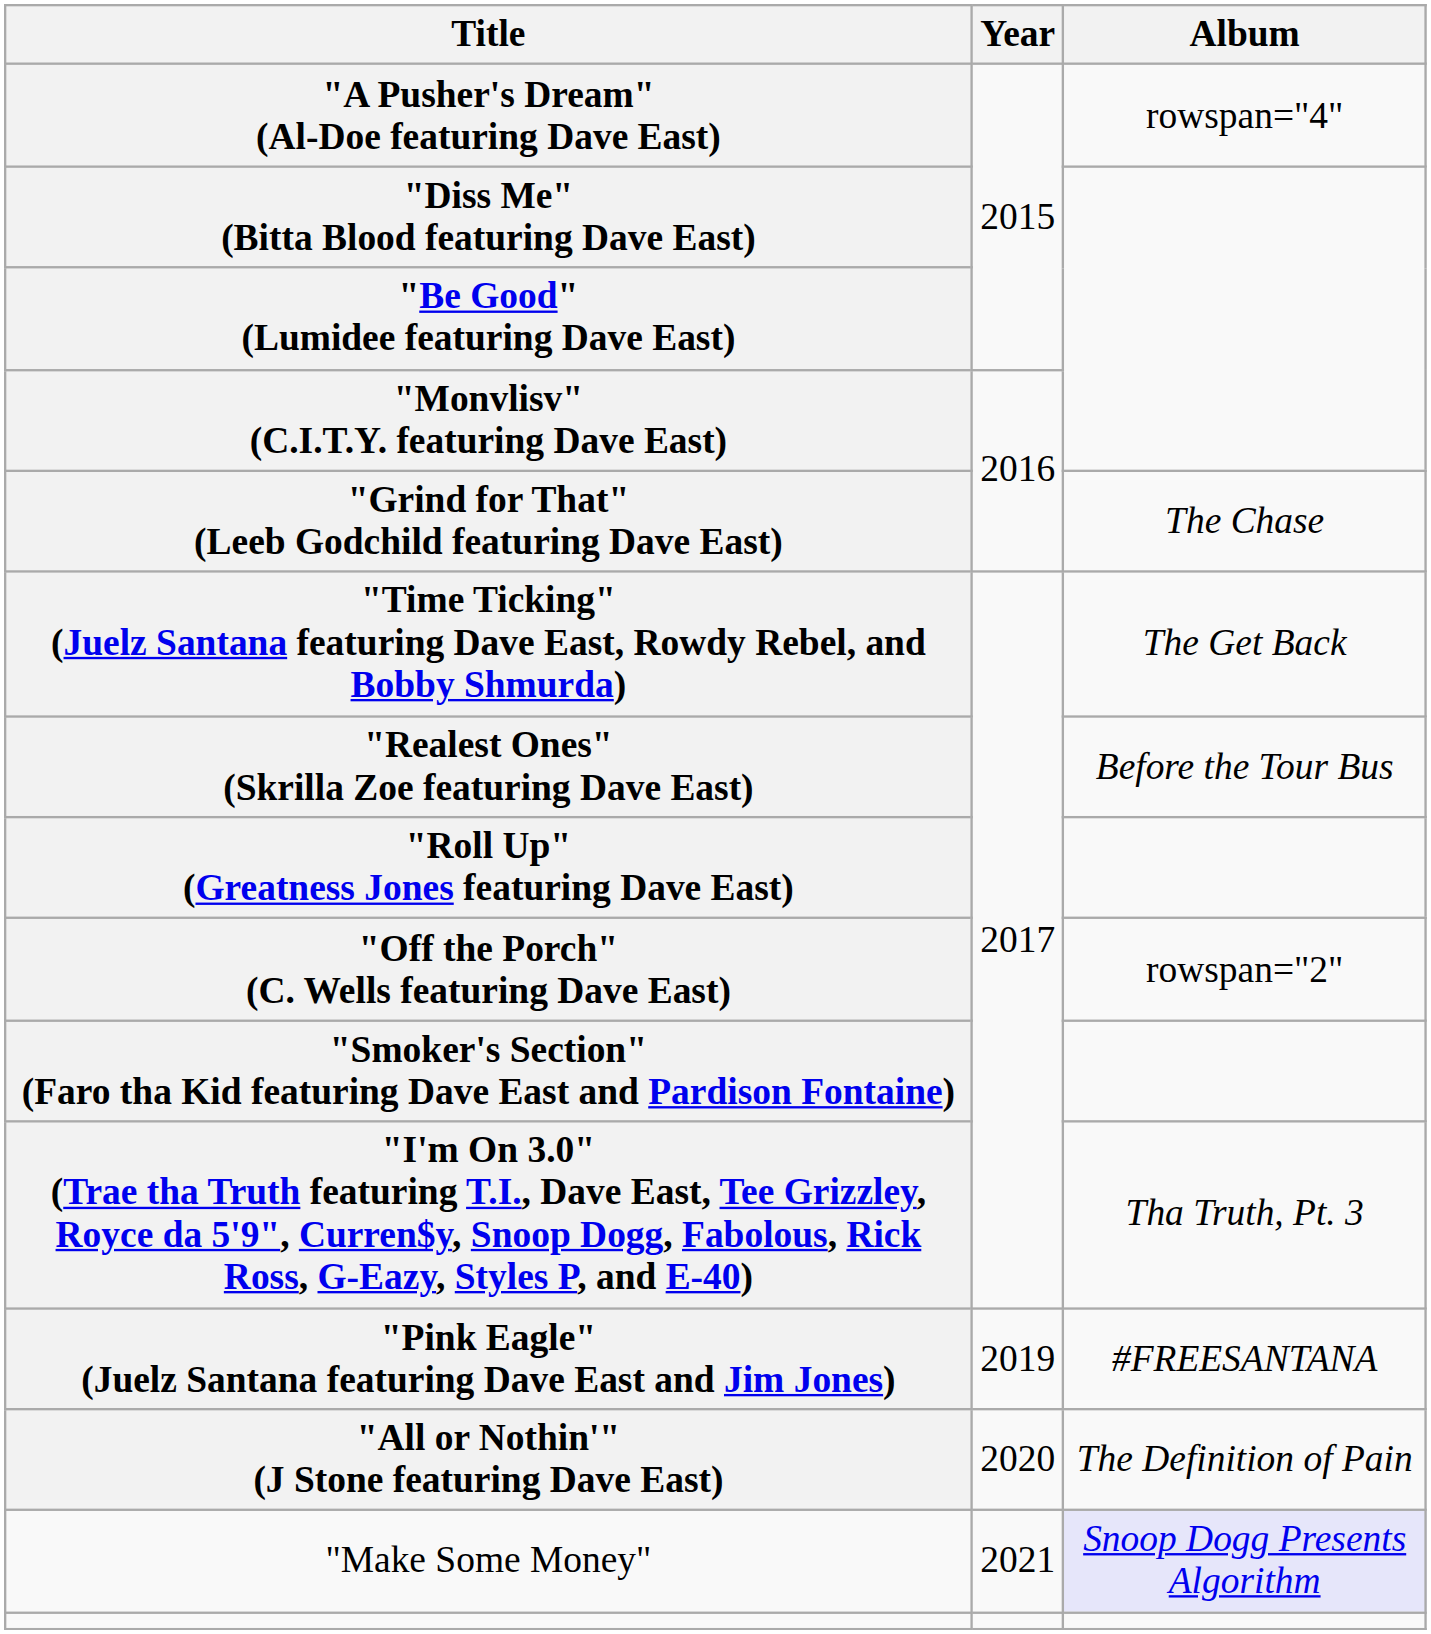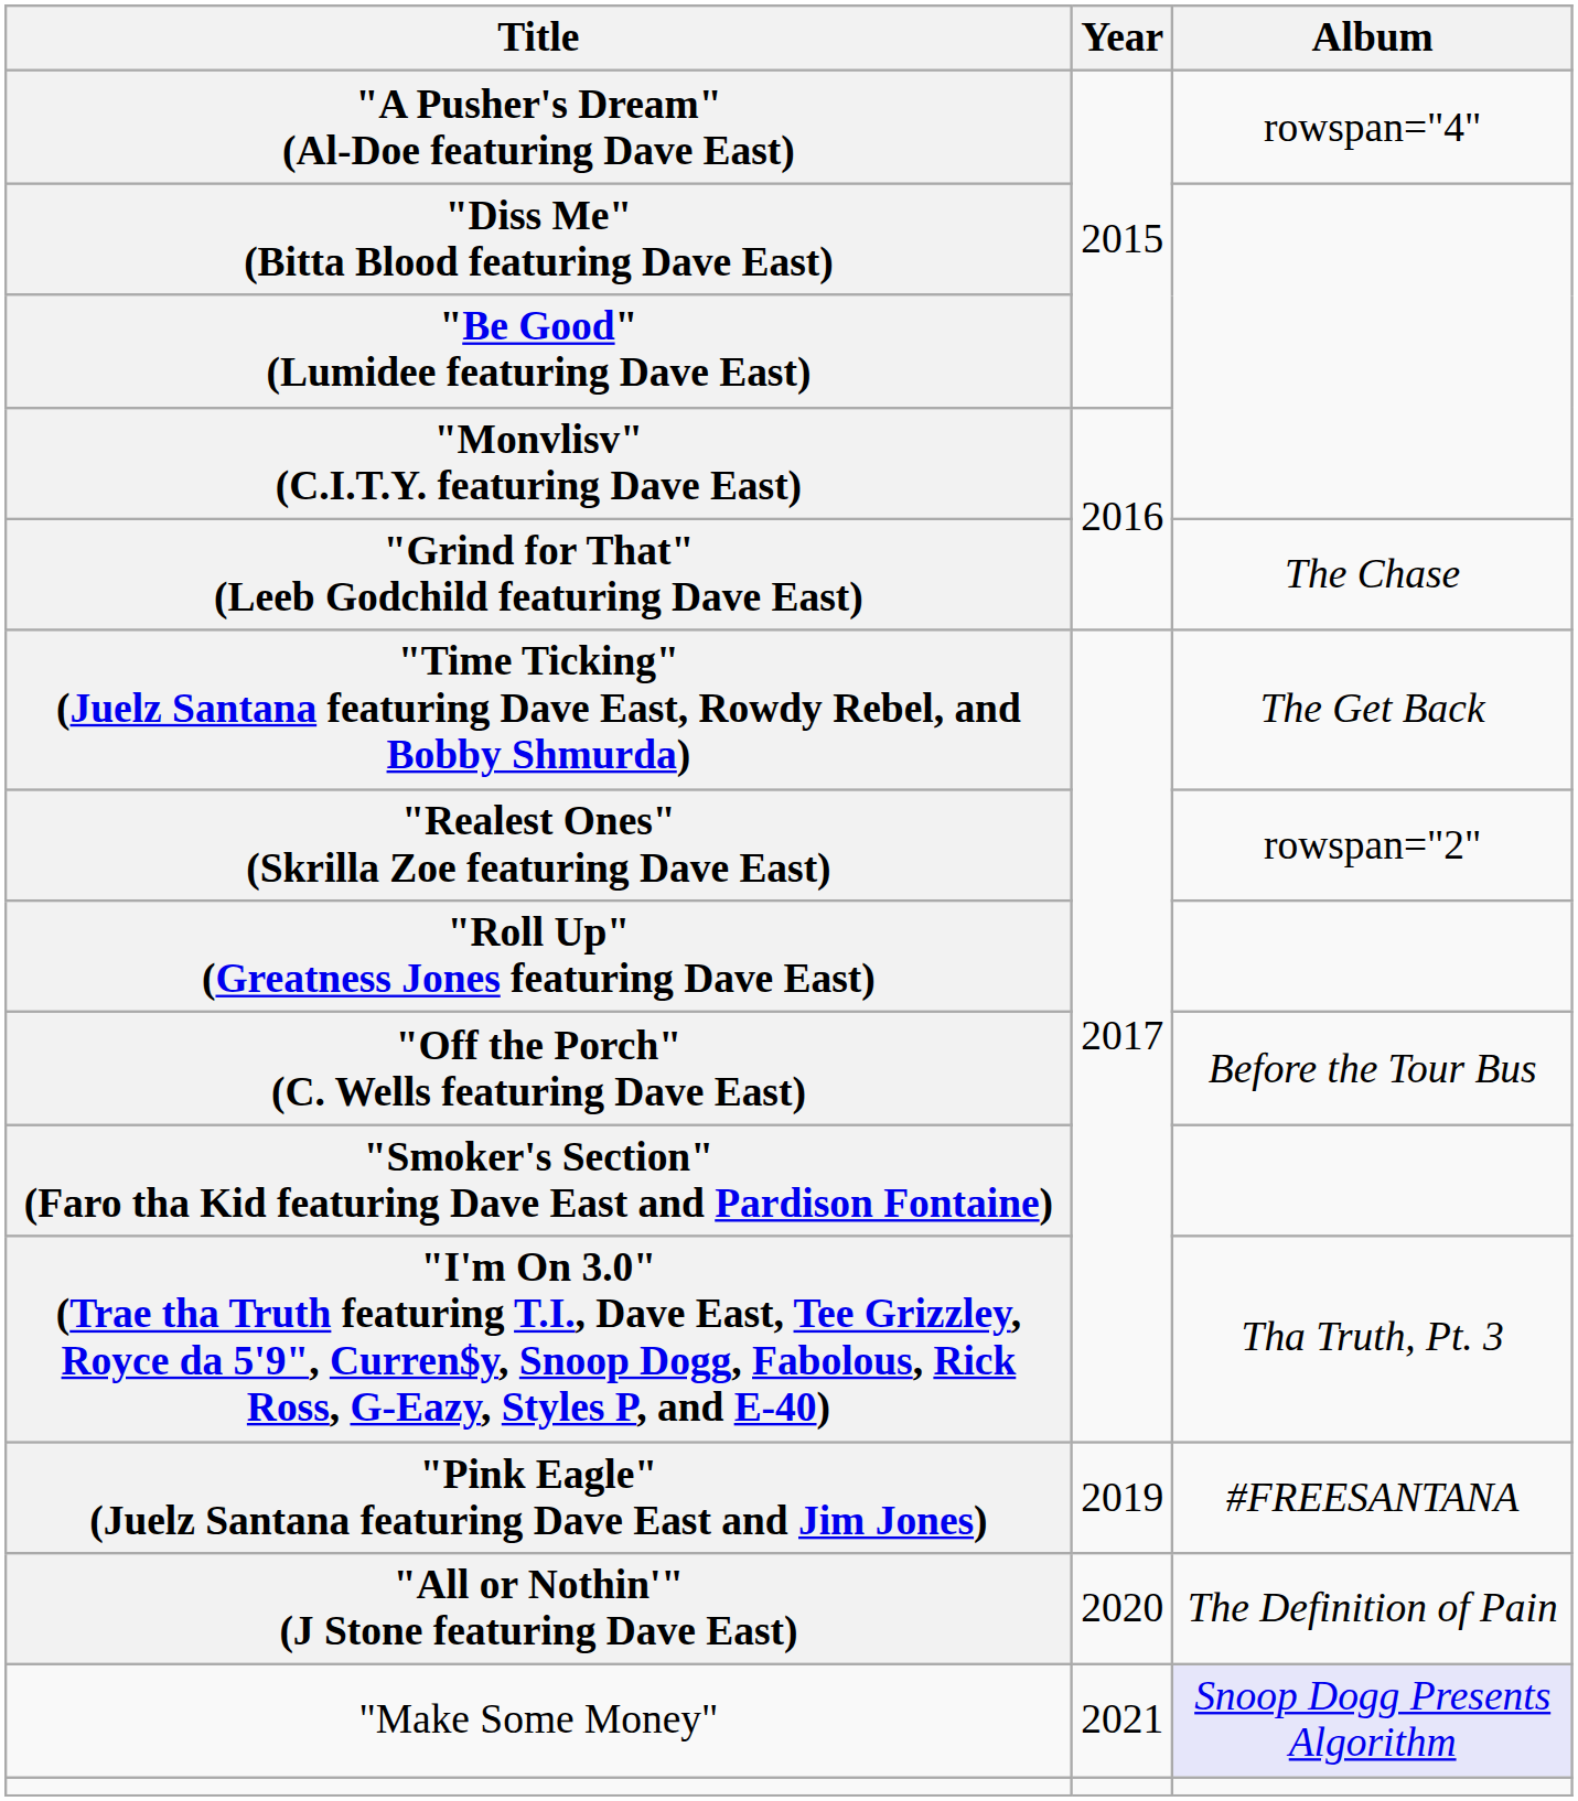"Realest Ones" (Skrilla Zoe featuring Dave East) | Album: Before the Tour Bus -> rowspan="2"
"Off the Porch" (C. Wells featuring Dave East) | Album: rowspan="2" -> Before the Tour Bus
